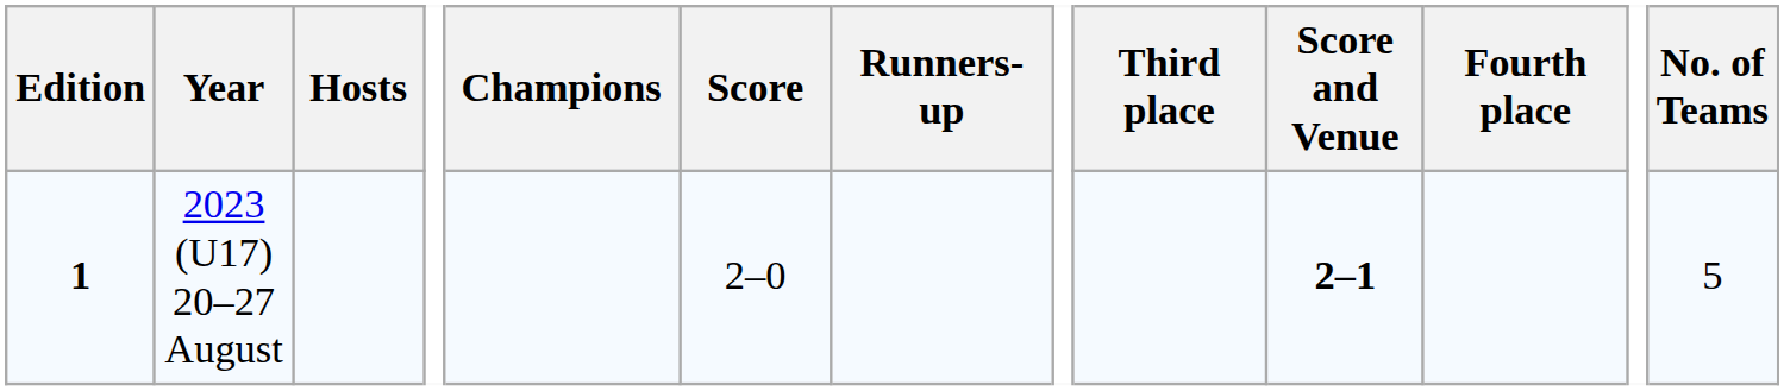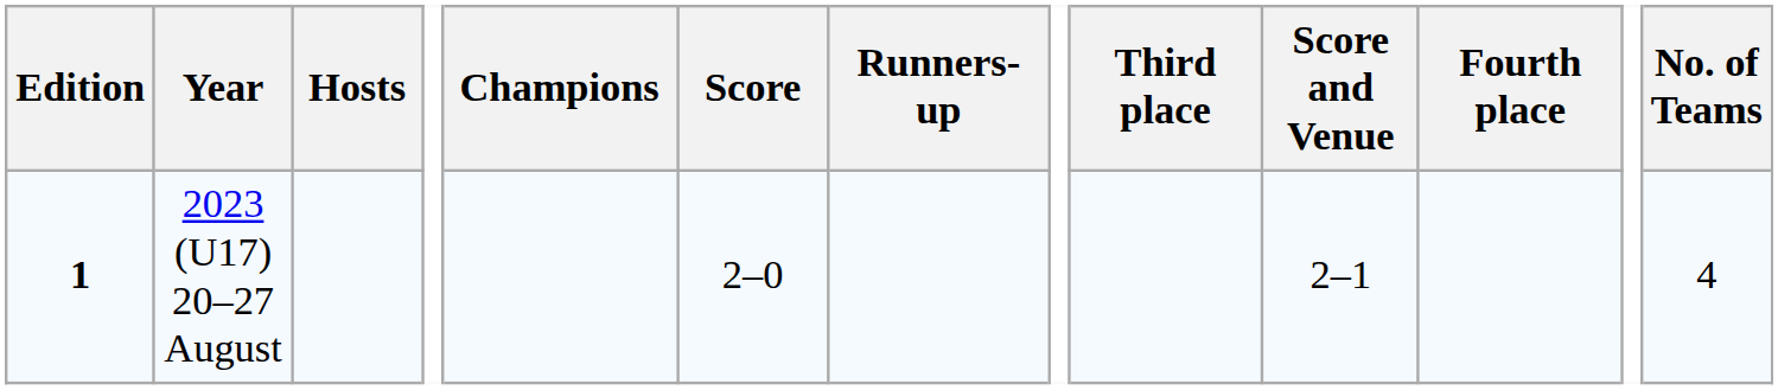2023 (U17) 20–27 August | Score and Venue: bold -> normal
2023 (U17) 20–27 August | No. of Teams: 5 -> 4
